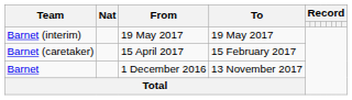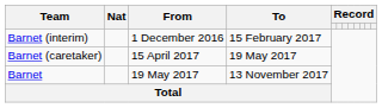Barnet (interim) | From: 19 May 2017 -> 1 December 2016
Barnet (interim) | To: 19 May 2017 -> 15 February 2017
Barnet (caretaker) | To: 15 February 2017 -> 19 May 2017
Barnet | From: 1 December 2016 -> 19 May 2017
